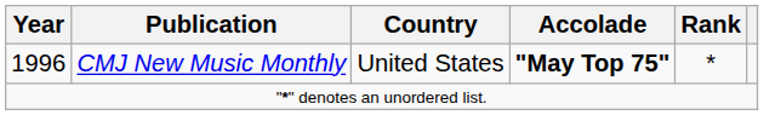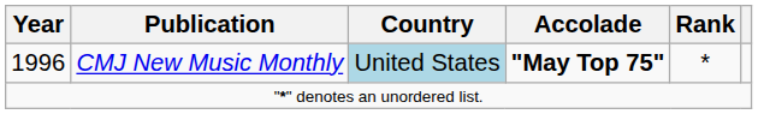1996 | Country: no background -> lightblue background
